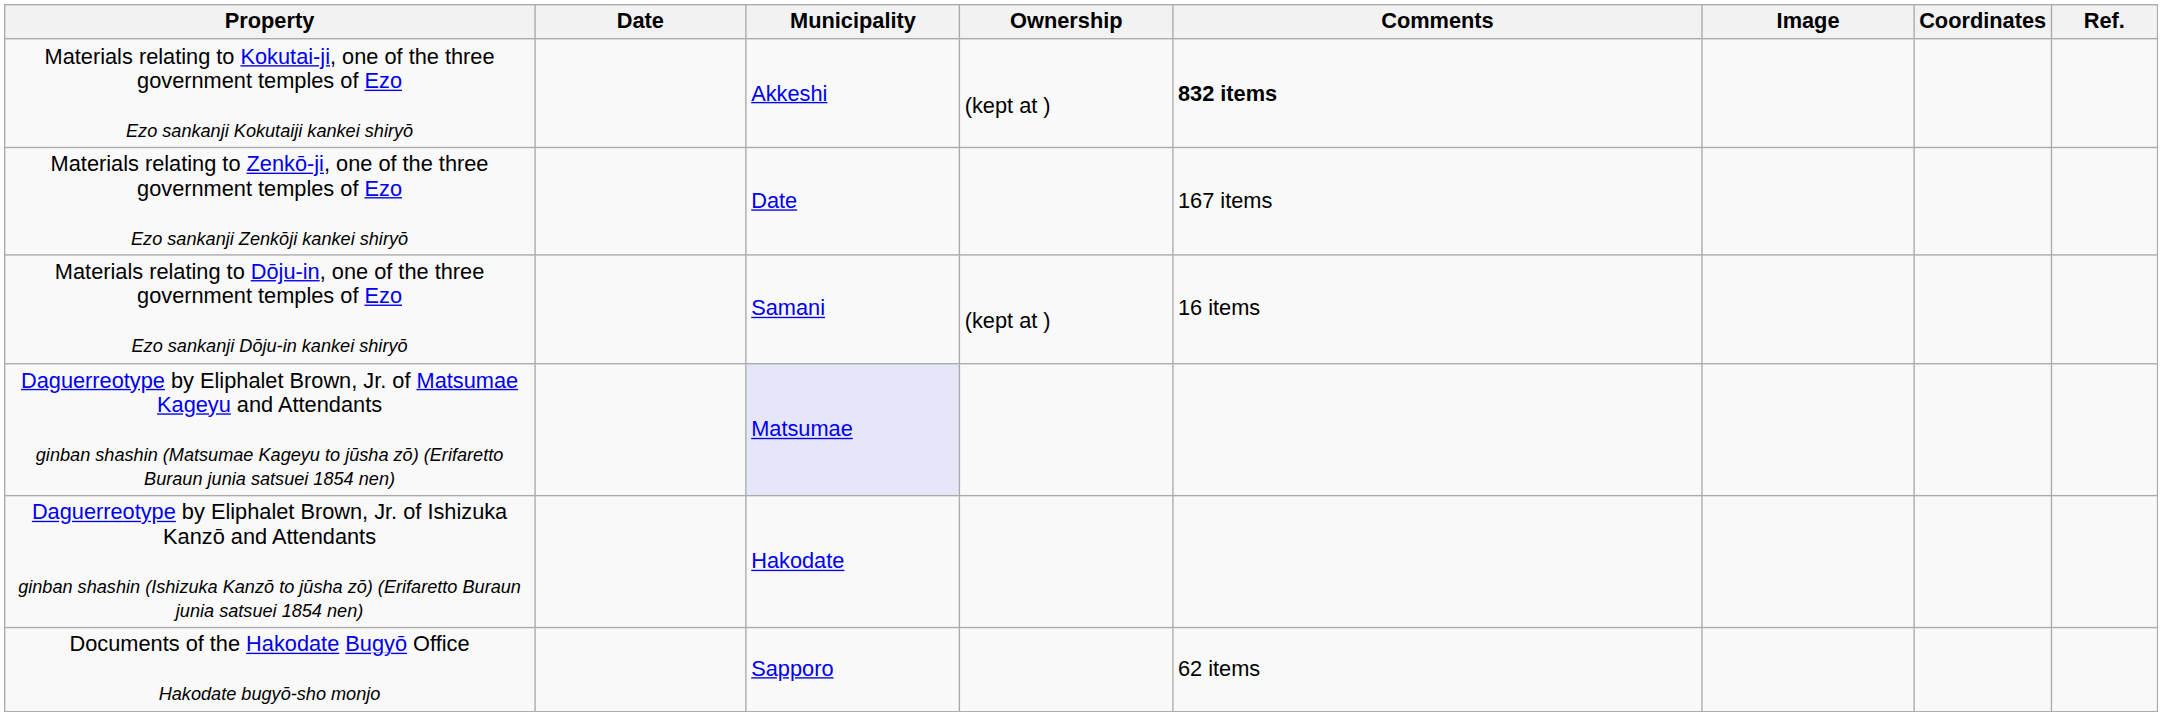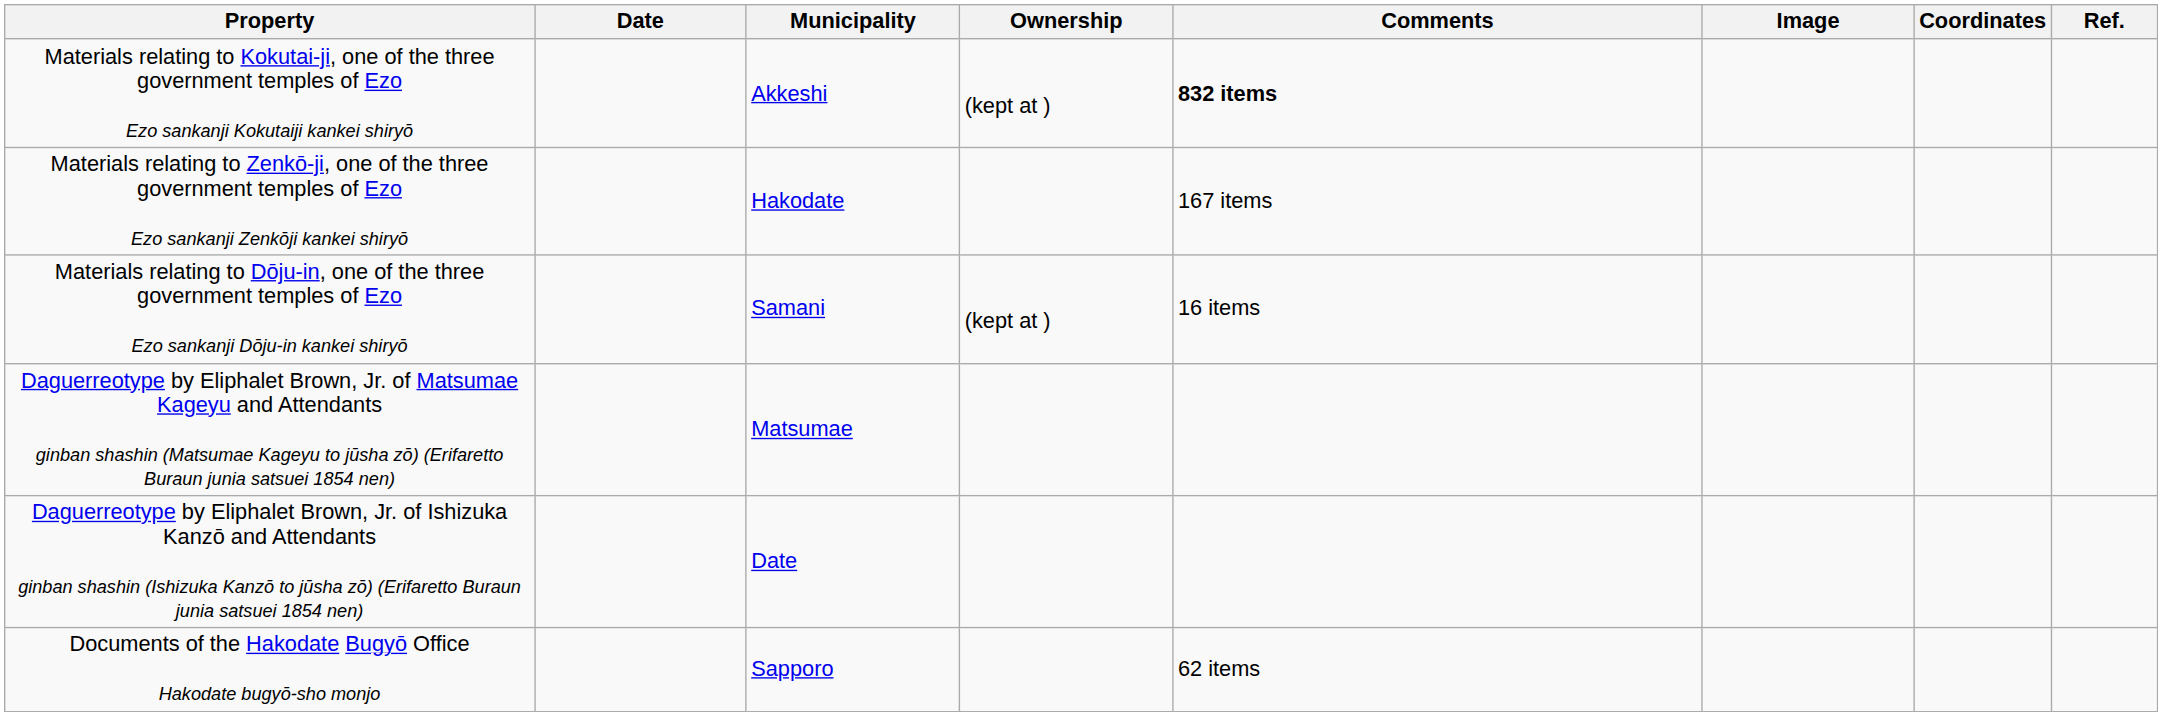row 3 | Municipality: Date -> Hakodate
row 5 | Municipality: lavender background -> no background
row 6 | Municipality: Hakodate -> Date
